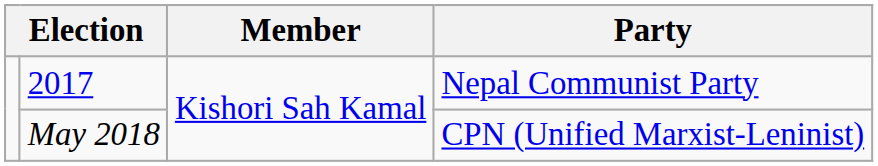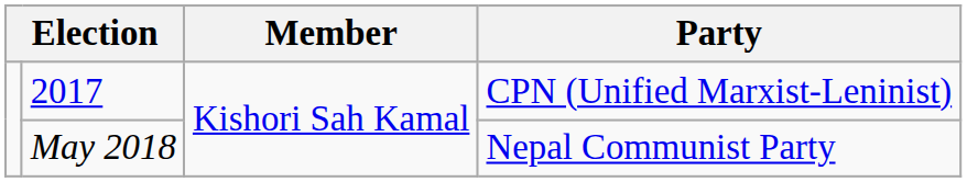2017 | Party: Nepal Communist Party -> CPN (Unified Marxist-Leninist)
May 2018 | Party: CPN (Unified Marxist-Leninist) -> Nepal Communist Party
